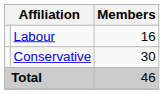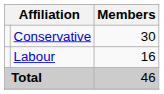rows swapped: Conservative <-> Labour
